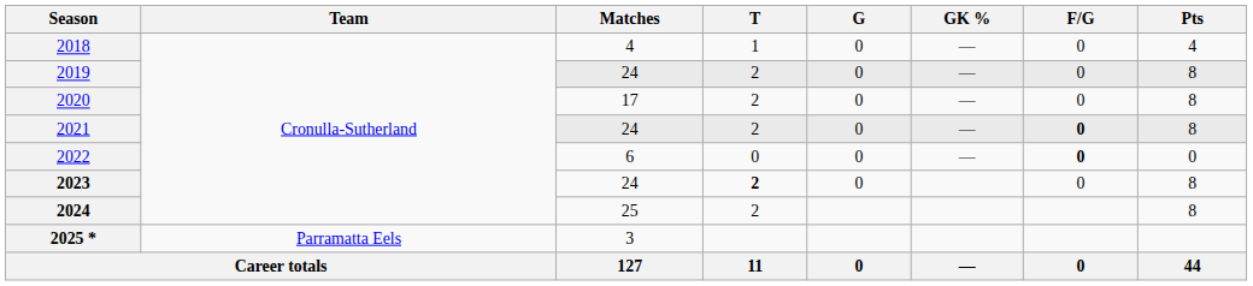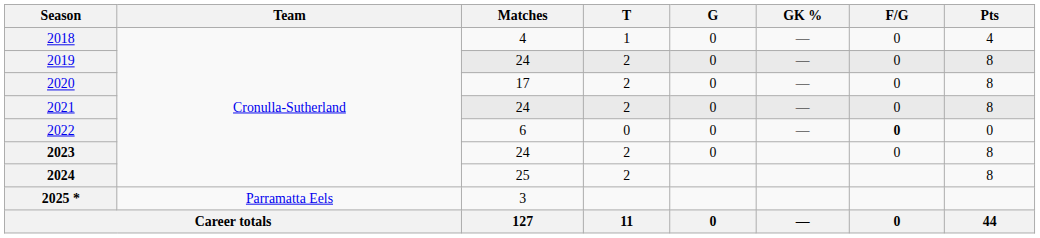2021 | F/G: bold -> normal
2023 | T: bold -> normal
